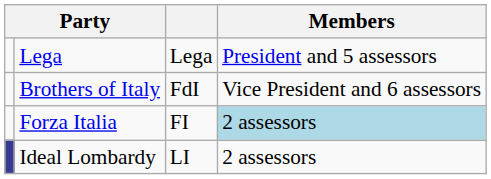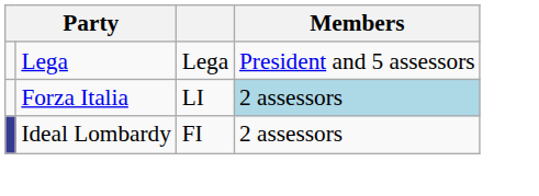- row: Brothers of Italy | FdI | Vice President and 6 assessors
Forza Italia | column 3: FI -> LI
Ideal Lombardy | column 3: LI -> FI
